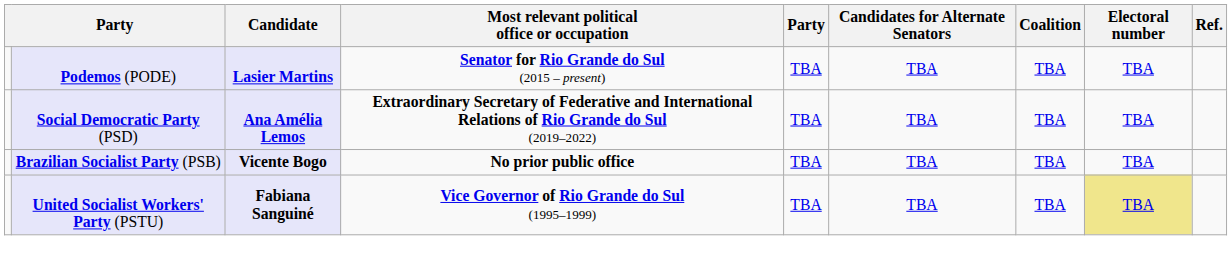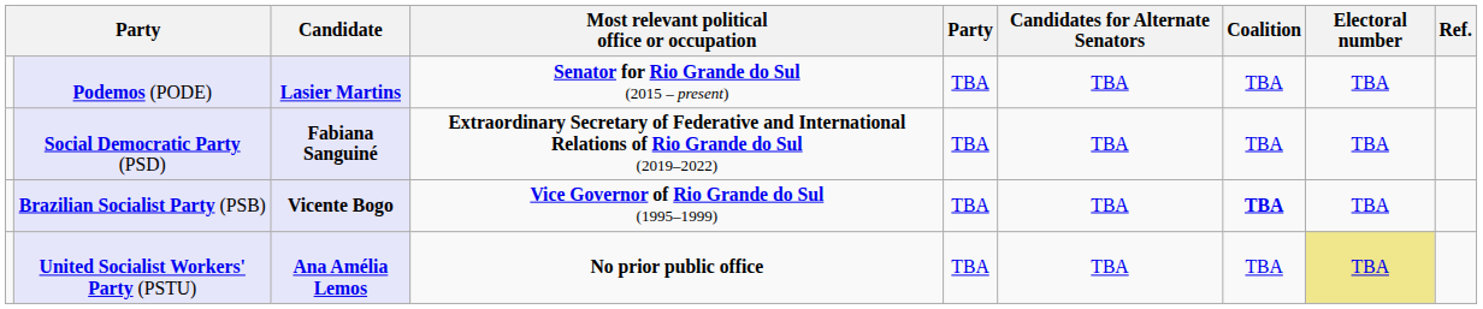Social Democratic Party (PSD) | Candidate: Ana Amélia Lemos -> Fabiana Sanguiné
Brazilian Socialist Party (PSB) | Most relevant political office or occupation: No prior public office -> Vice Governor of Rio Grande do Sul (1995–1999)
Brazilian Socialist Party (PSB) | Coalition: normal -> bold
United Socialist Workers' Party (PSTU) | Candidate: Fabiana Sanguiné -> Ana Amélia Lemos
United Socialist Workers' Party (PSTU) | Most relevant political office or occupation: Vice Governor of Rio Grande do Sul (1995–1999) -> No prior public office
